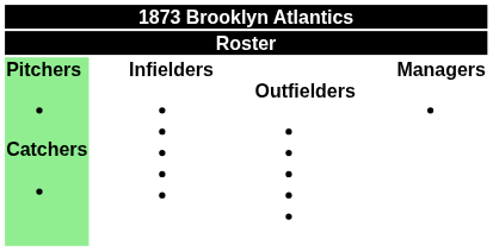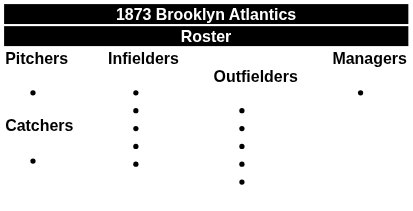Pitchers Catchers | column 1: lightgreen background -> no background
